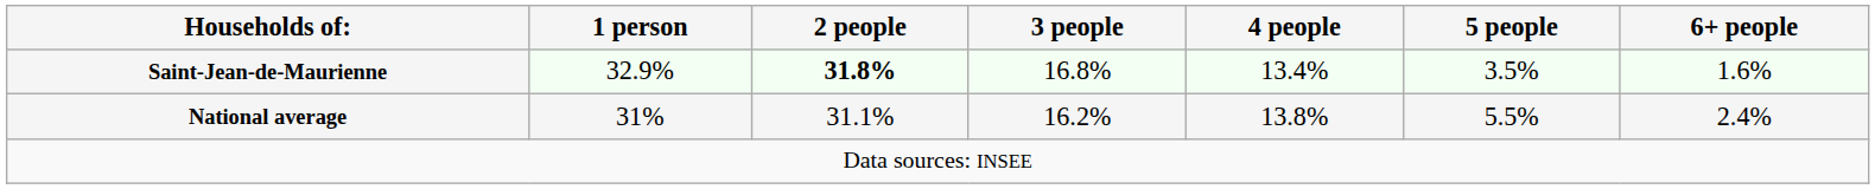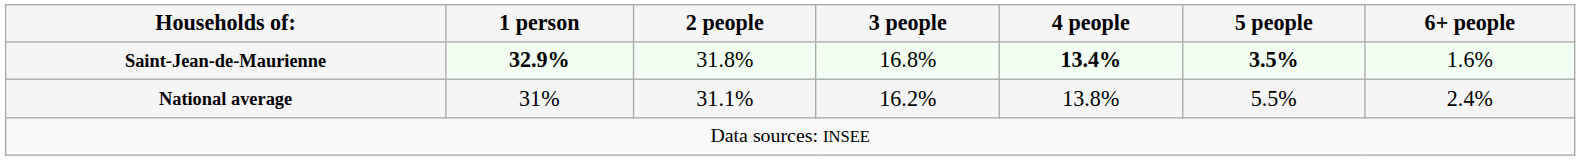Saint-Jean-de-Maurienne | 1 person: normal -> bold
Saint-Jean-de-Maurienne | 2 people: bold -> normal
Saint-Jean-de-Maurienne | 4 people: normal -> bold
Saint-Jean-de-Maurienne | 5 people: normal -> bold
